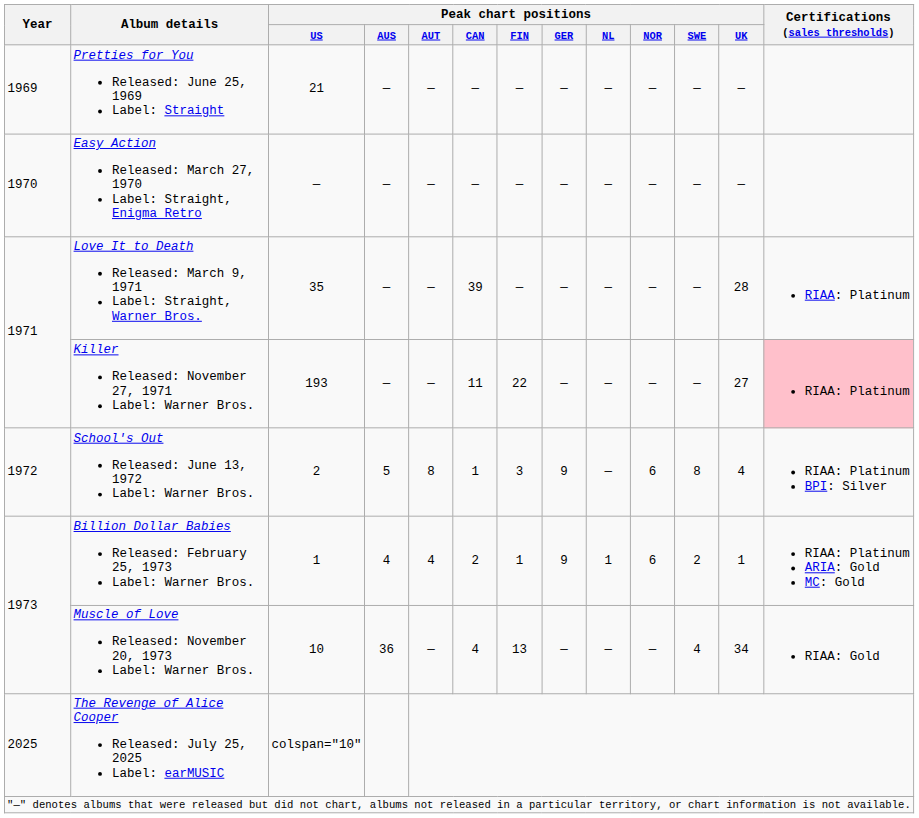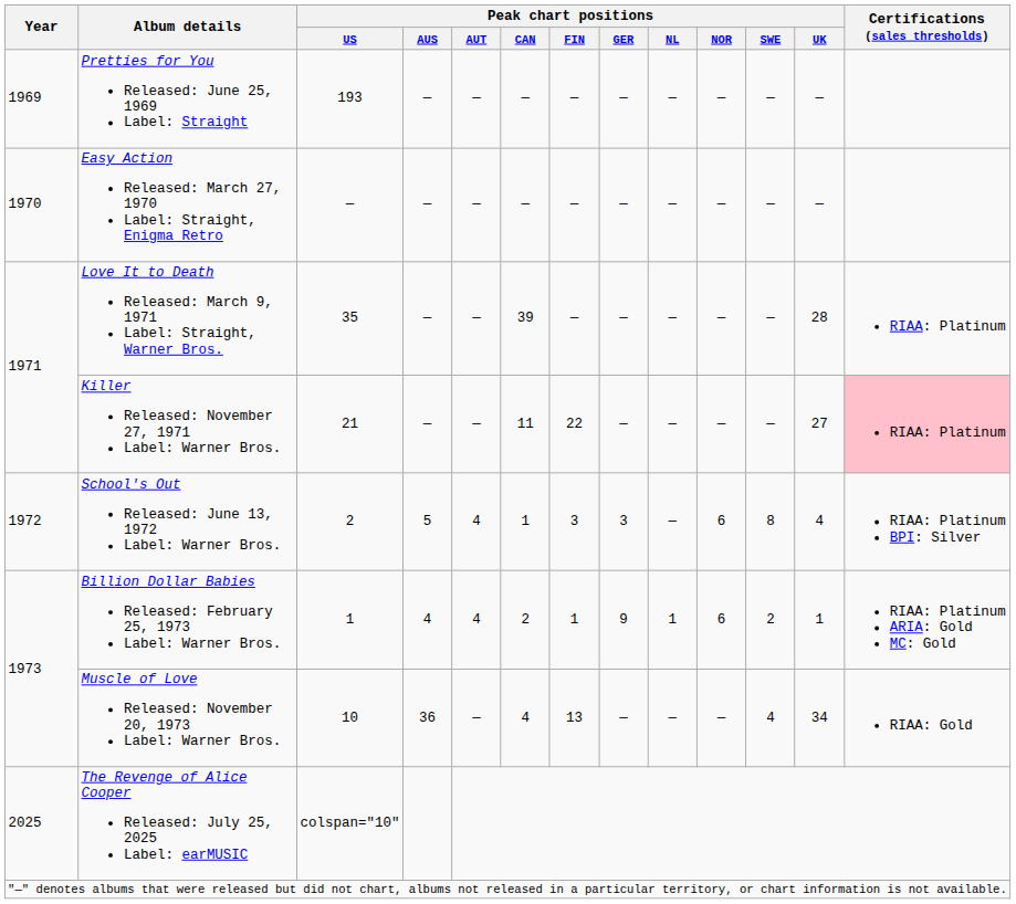Pretties for You Released: June 25, 1969 Label: Straight | Peak chart positions / US: 21 -> 193
Killer Released: November 27, 1971 Label: Warner Bros. | Peak chart positions / US: 193 -> 21
School's Out Released: June 13, 1972 Label: Warner Bros. | Peak chart positions / AUT: 8 -> 4
School's Out Released: June 13, 1972 Label: Warner Bros. | Peak chart positions / GER: 9 -> 3
